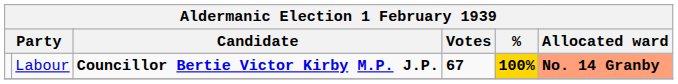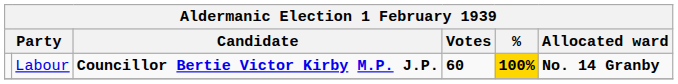Labour | Votes: 67 -> 60
Labour | Allocated ward: lightsalmon background -> no background
